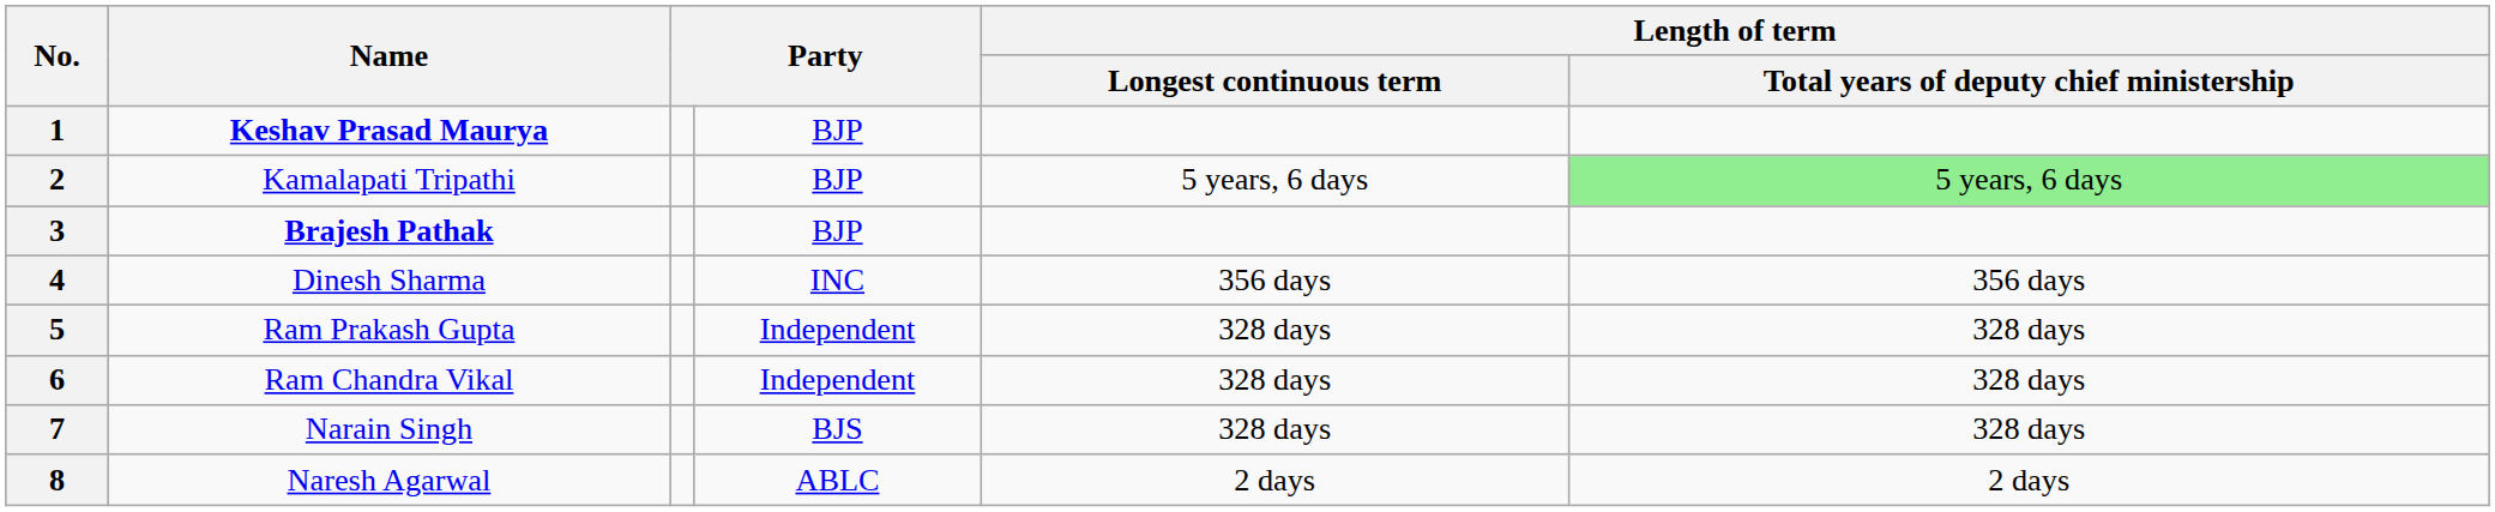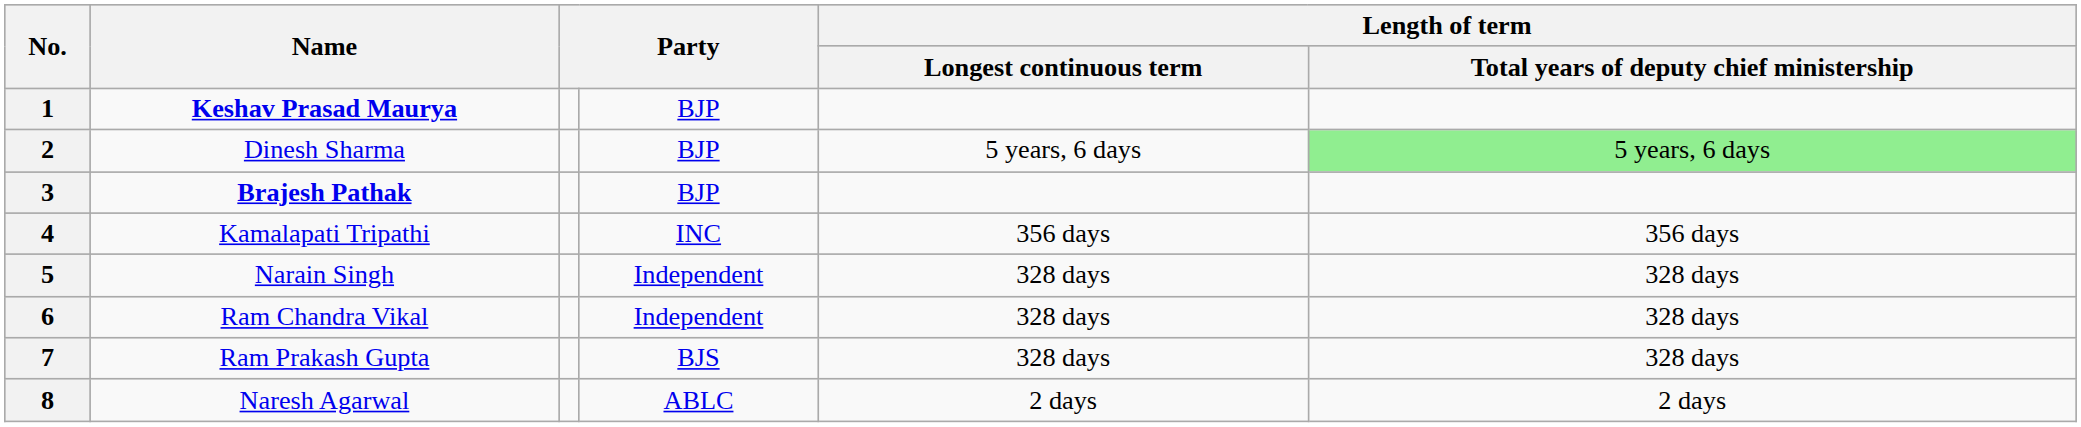2 | Name: Kamalapati Tripathi -> Dinesh Sharma
4 | Name: Dinesh Sharma -> Kamalapati Tripathi
5 | Name: Ram Prakash Gupta -> Narain Singh
7 | Name: Narain Singh -> Ram Prakash Gupta
